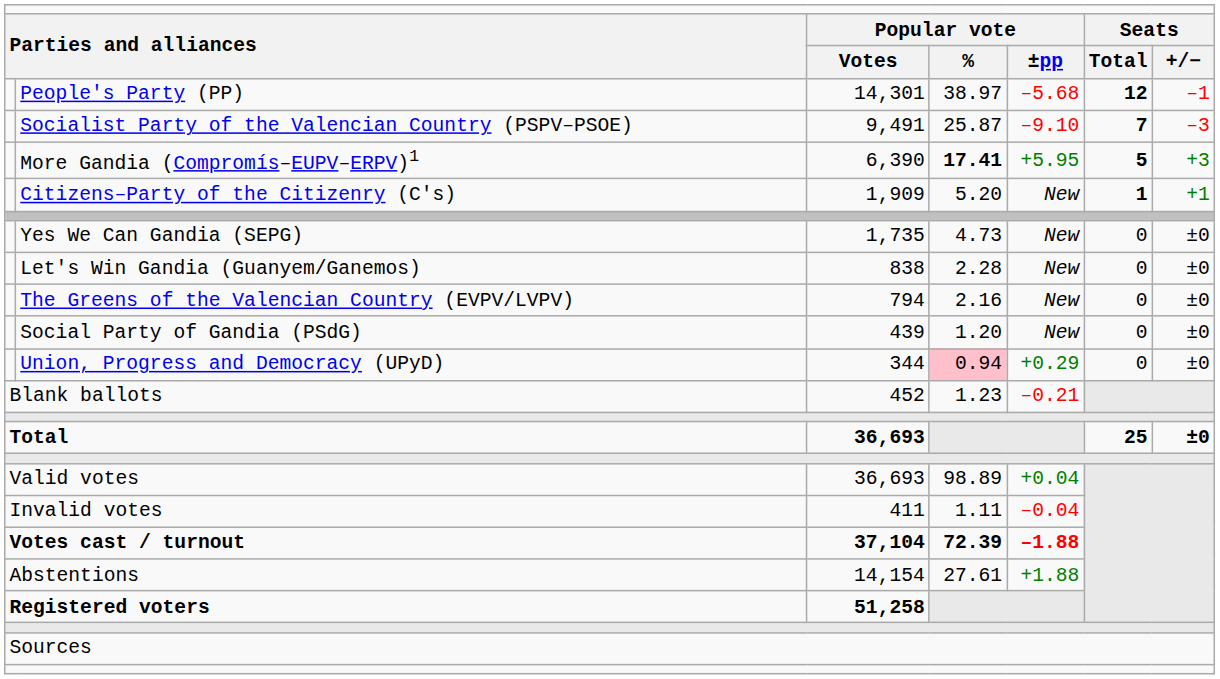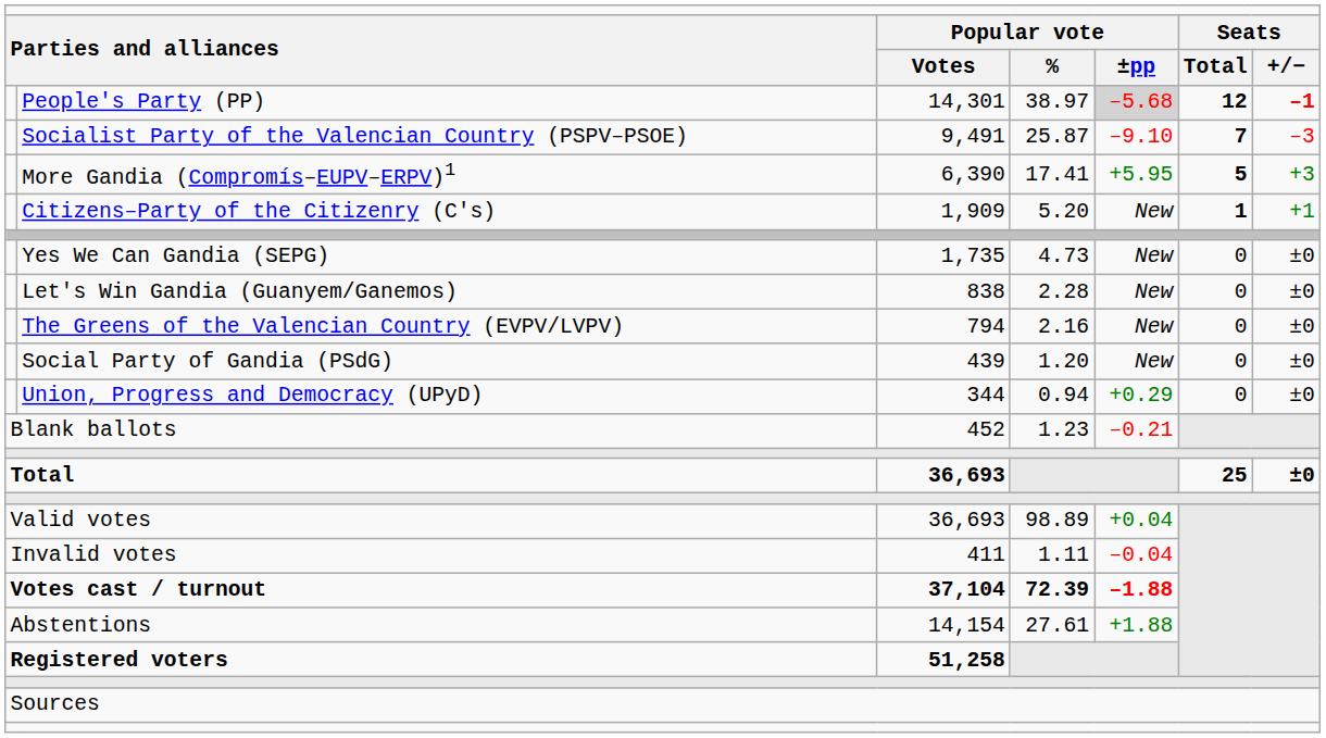People's Party (PP) | column 5: no background -> lightgrey background
People's Party (PP) | column 7: normal -> bold
More Gandia (Compromís–EUPV–ERPV)1 | column 4: bold -> normal
Union, Progress and Democracy (UPyD) | column 4: pink background -> no background
